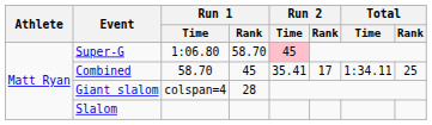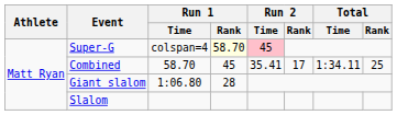Super-G | Run 1 / Time: 1:06.80 -> colspan=4
Super-G | Run 1 / Rank: no background -> lightyellow background
Giant slalom | Run 1 / Time: colspan=4 -> 1:06.80
